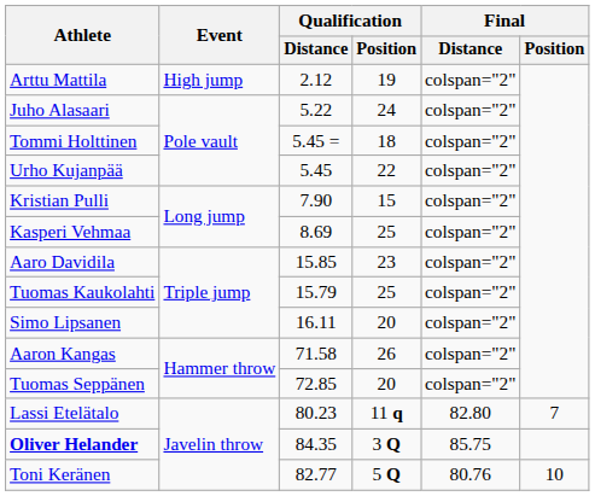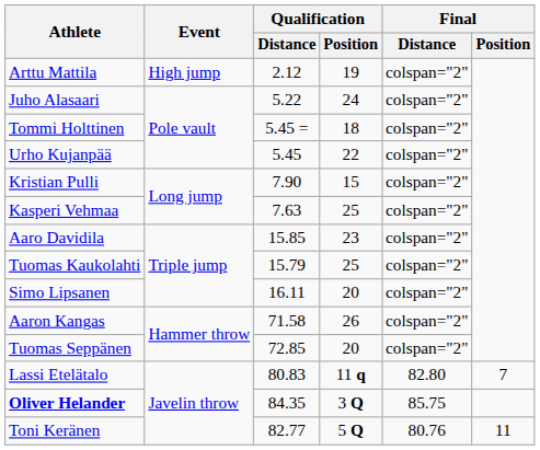Kasperi Vehmaa | Qualification / Distance: 8.69 -> 7.63
Lassi Etelätalo | Qualification / Distance: 80.23 -> 80.83
Toni Keränen | Final / Position: 10 -> 11
